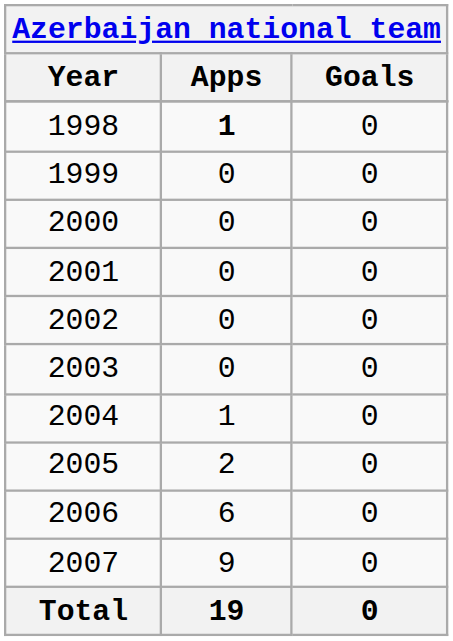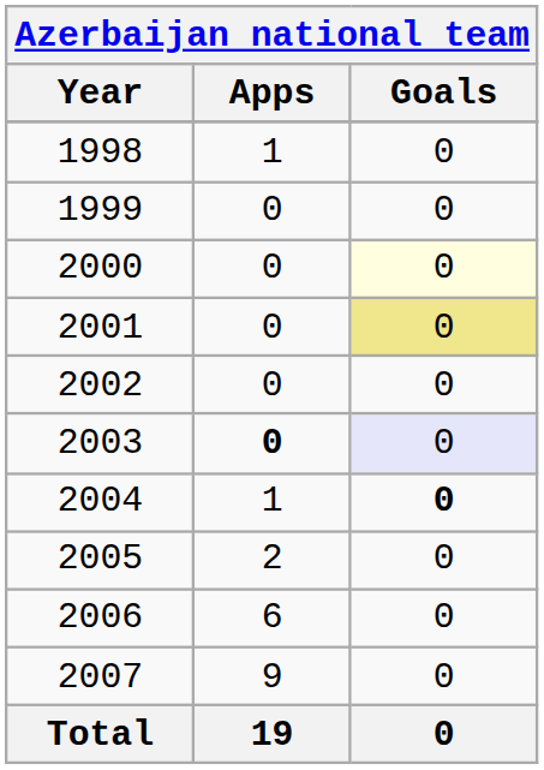1998 | Apps: bold -> normal
2000 | Goals: no background -> lightyellow background
2001 | Goals: no background -> khaki background
2003 | Apps: normal -> bold
2003 | Goals: no background -> lavender background
2004 | Goals: normal -> bold
